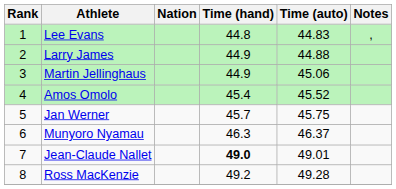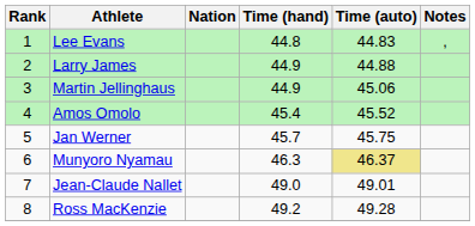Munyoro Nyamau | Time (auto): no background -> khaki background
Jean-Claude Nallet | Time (hand): bold -> normal
